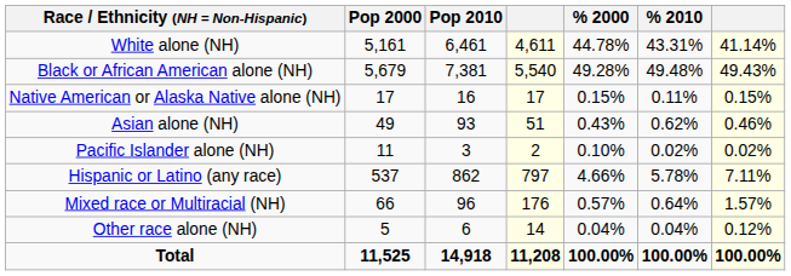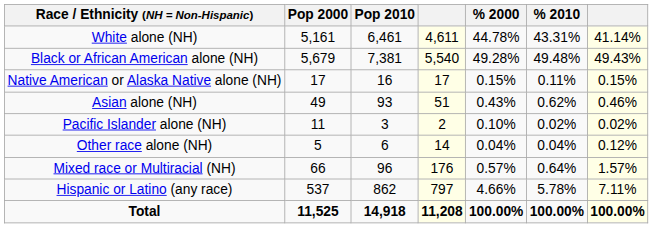rows swapped: Other race alone (NH) <-> Hispanic or Latino (any race)
